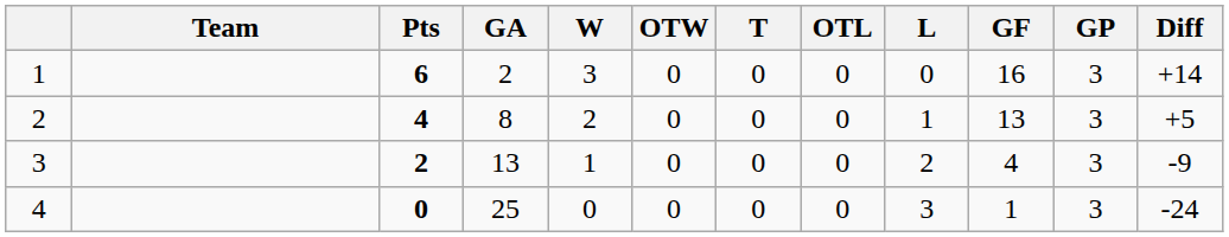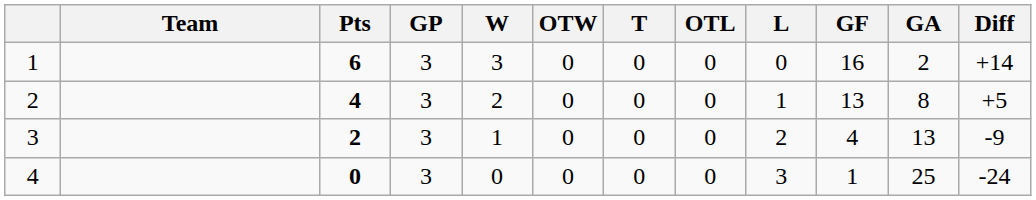columns swapped: GP <-> GA
